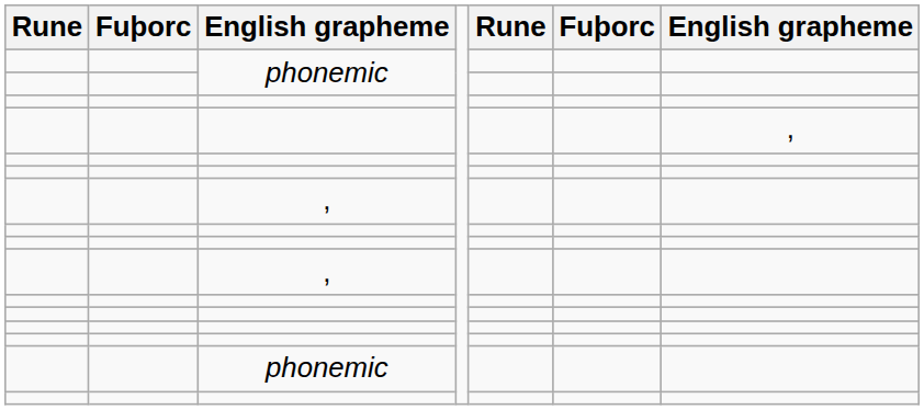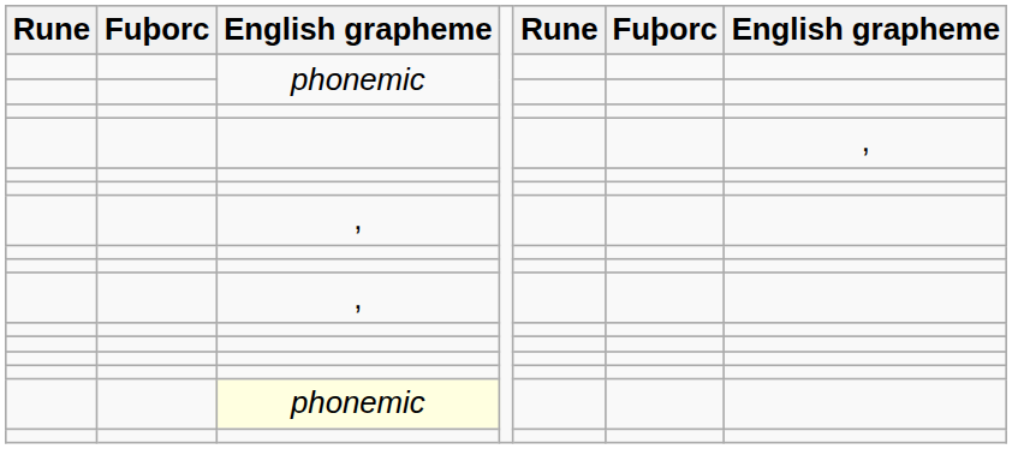row 16 | column 3: no background -> lightyellow background
